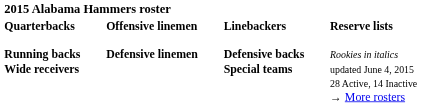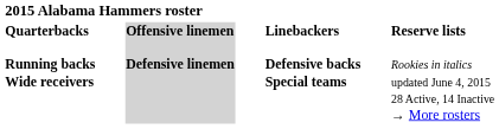Quarterbacks Running backs Wide receivers | column 2: no background -> lightgrey background
